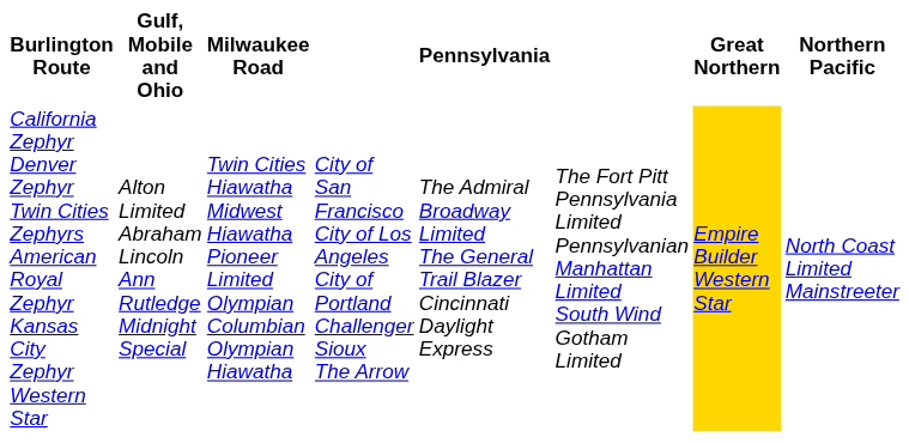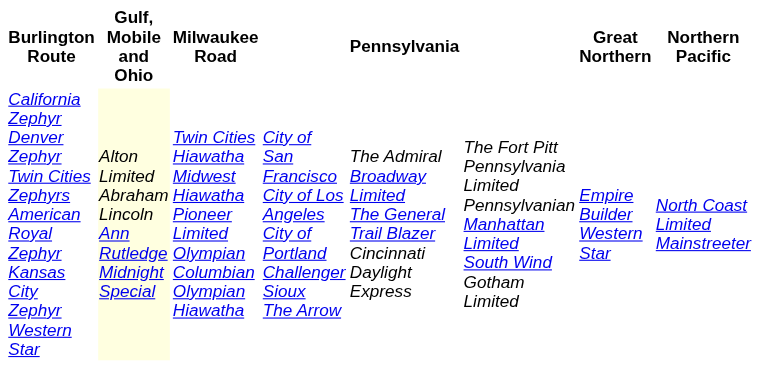row 2 | Gulf, Mobile and Ohio: no background -> lightyellow background
row 2 | Great Northern: gold background -> no background
